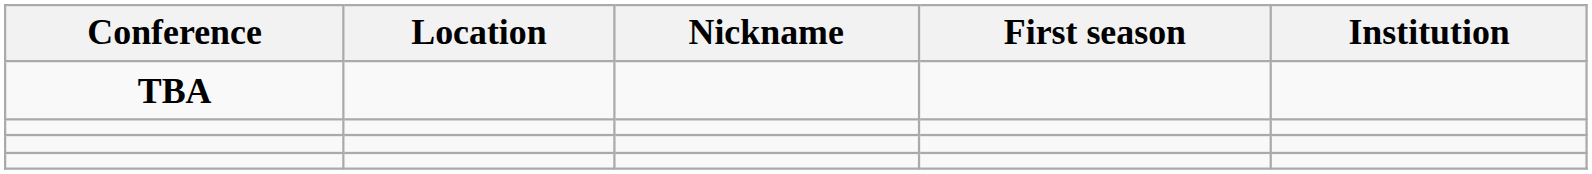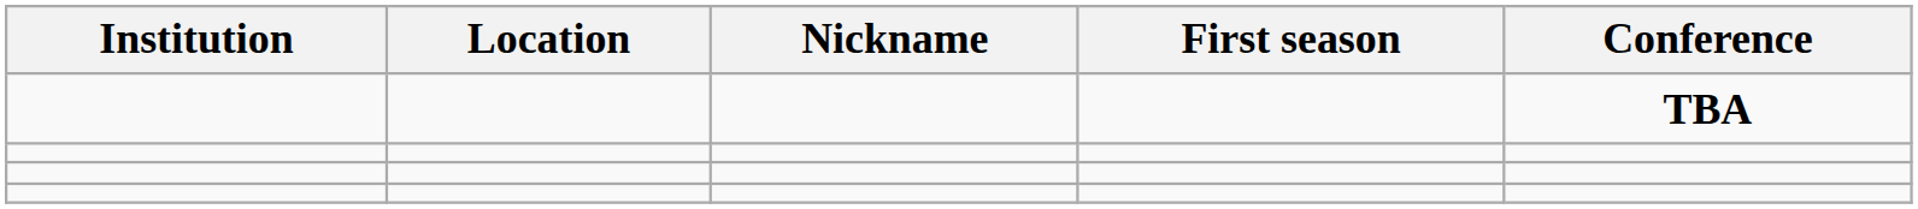columns swapped: Institution <-> Conference
